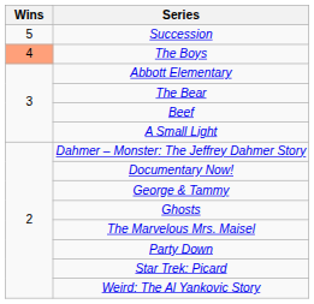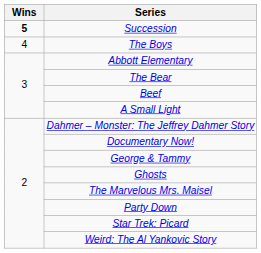Succession | Wins: normal -> bold
The Boys | Wins: lightsalmon background -> no background
